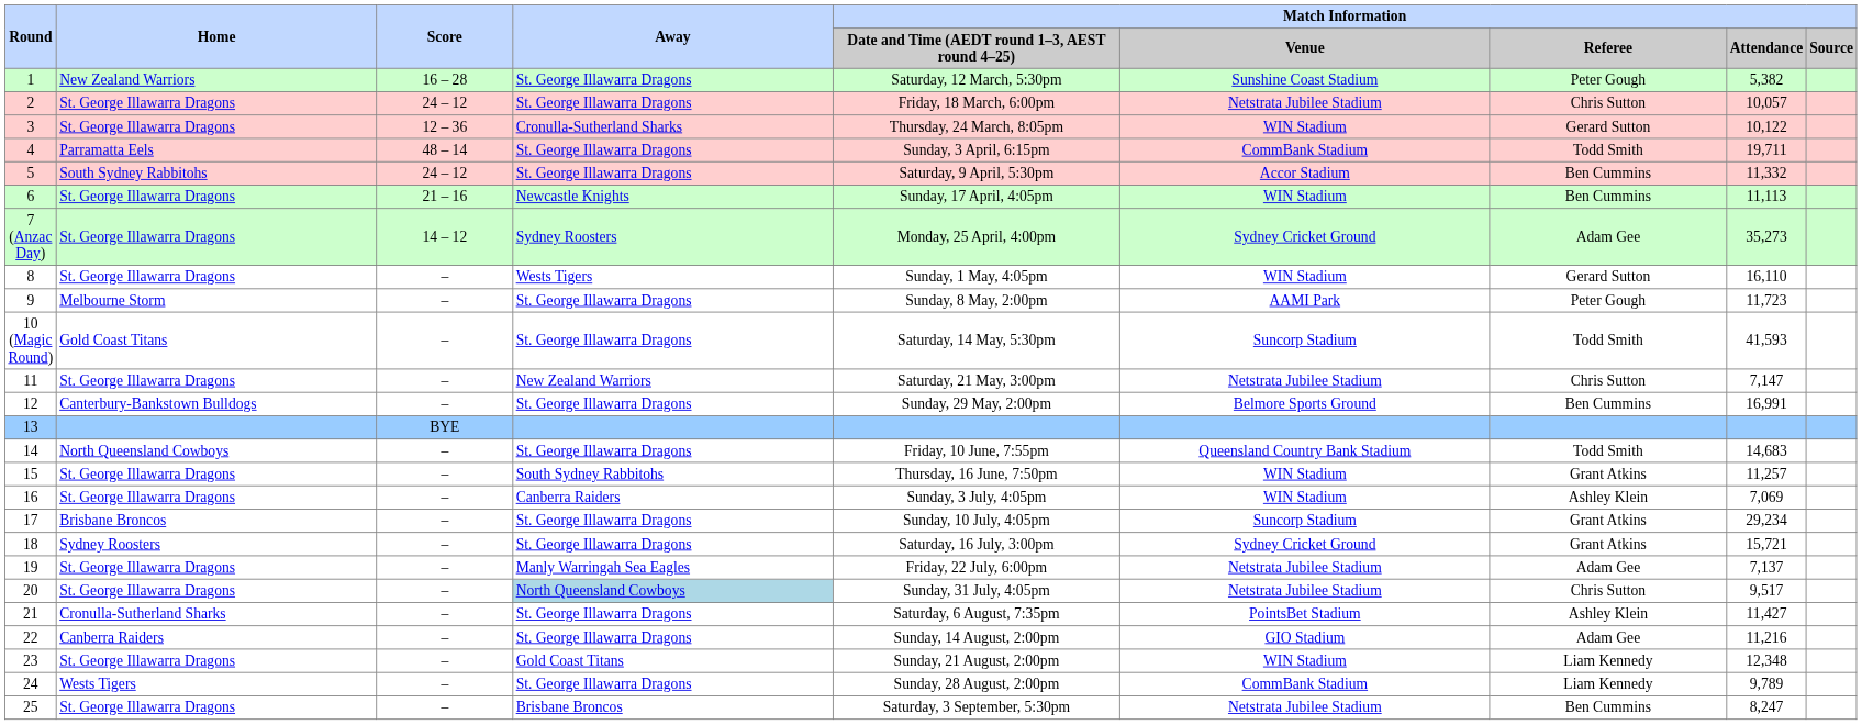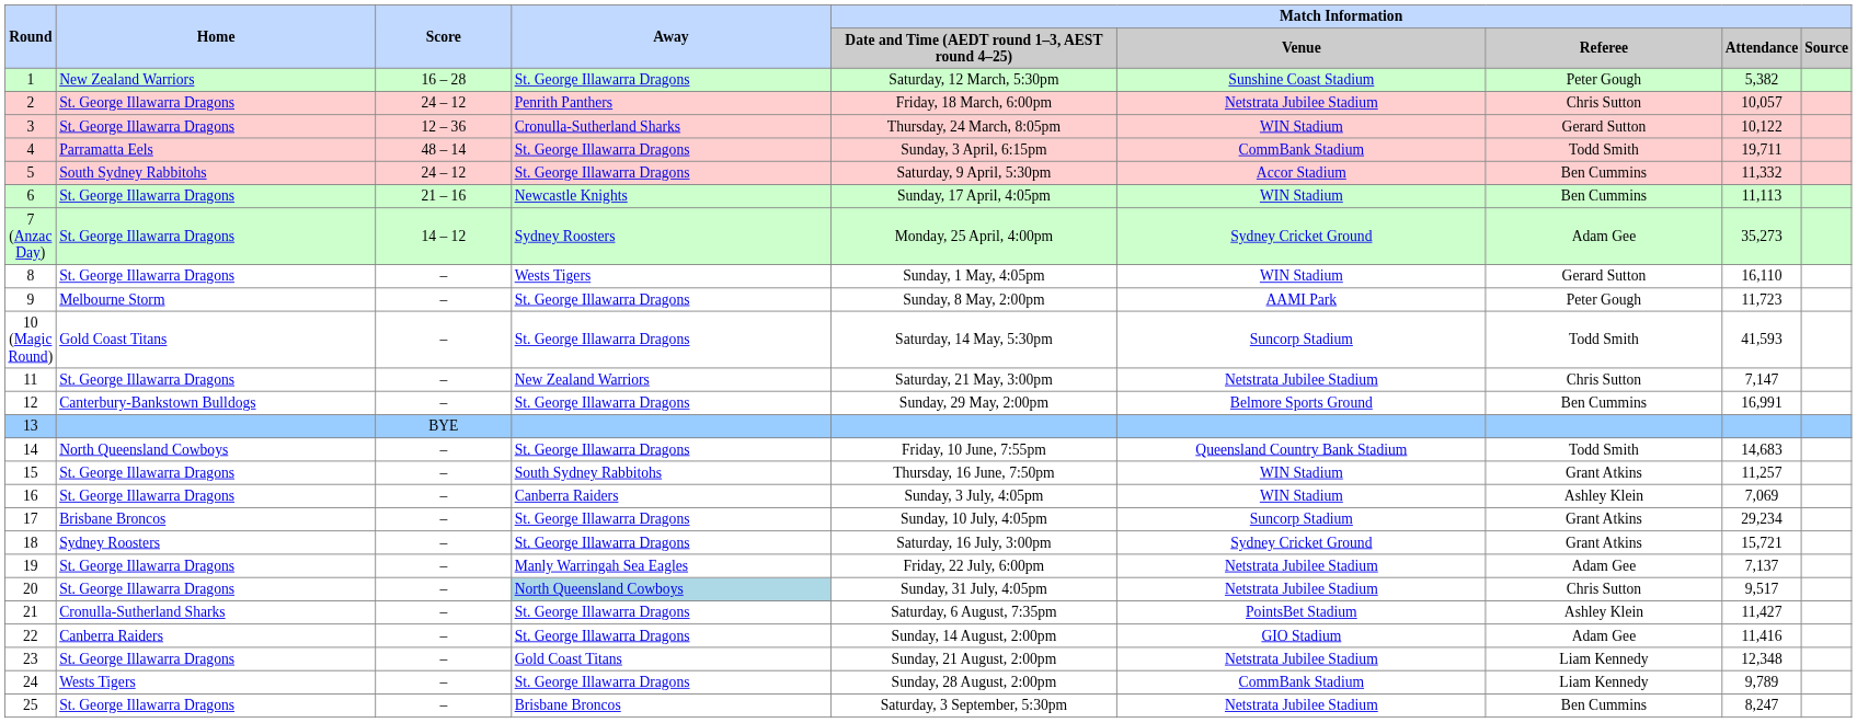2 | Away: St. George Illawarra Dragons -> Penrith Panthers
22 | column 8: 11,216 -> 11,416
23 | column 6: WIN Stadium -> Netstrata Jubilee Stadium
